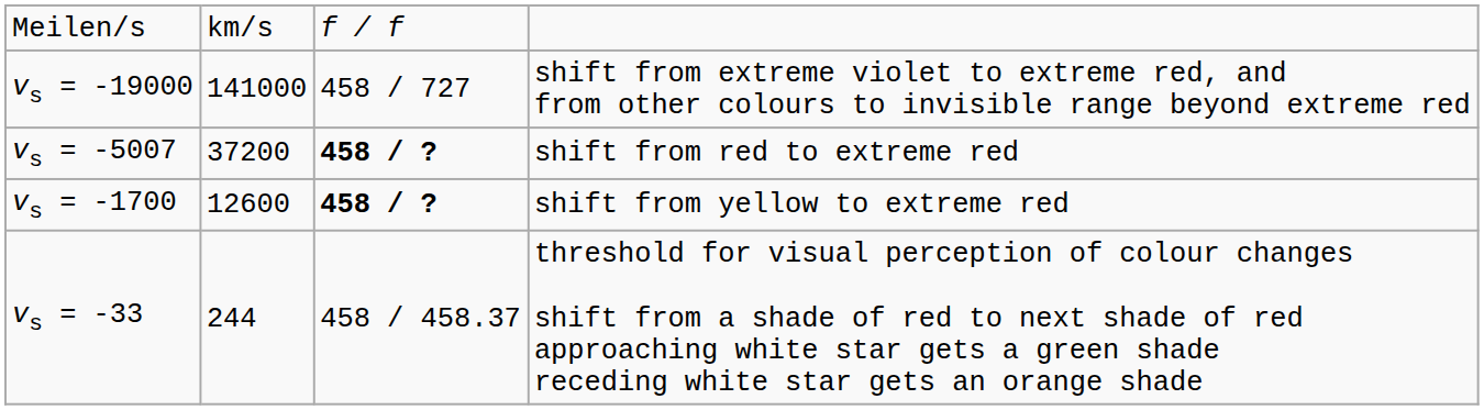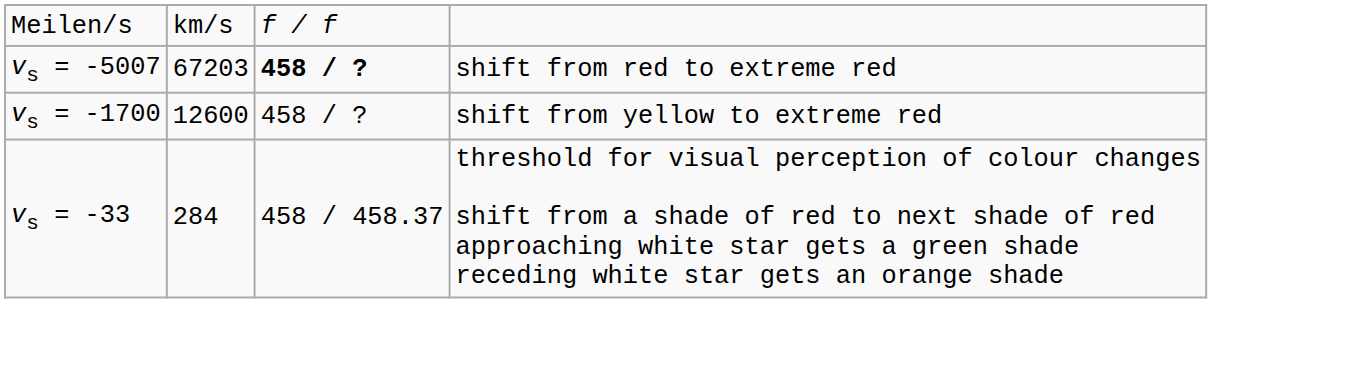- row: vs = -19000 | 141000 | 458 / 727 | shift from extreme violet to extreme red, and from other colours to invisible range beyond extreme red
vs = -5007 | column 2: 37200 -> 67203
vs = -1700 | column 3: bold -> normal
vs = -33 | column 2: 244 -> 284
